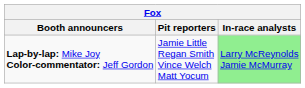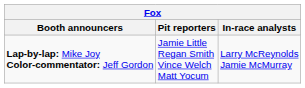Lap-by-lap: Mike Joy Color-commentator: Jeff Gordon | In-race analysts: lightgreen background -> no background
